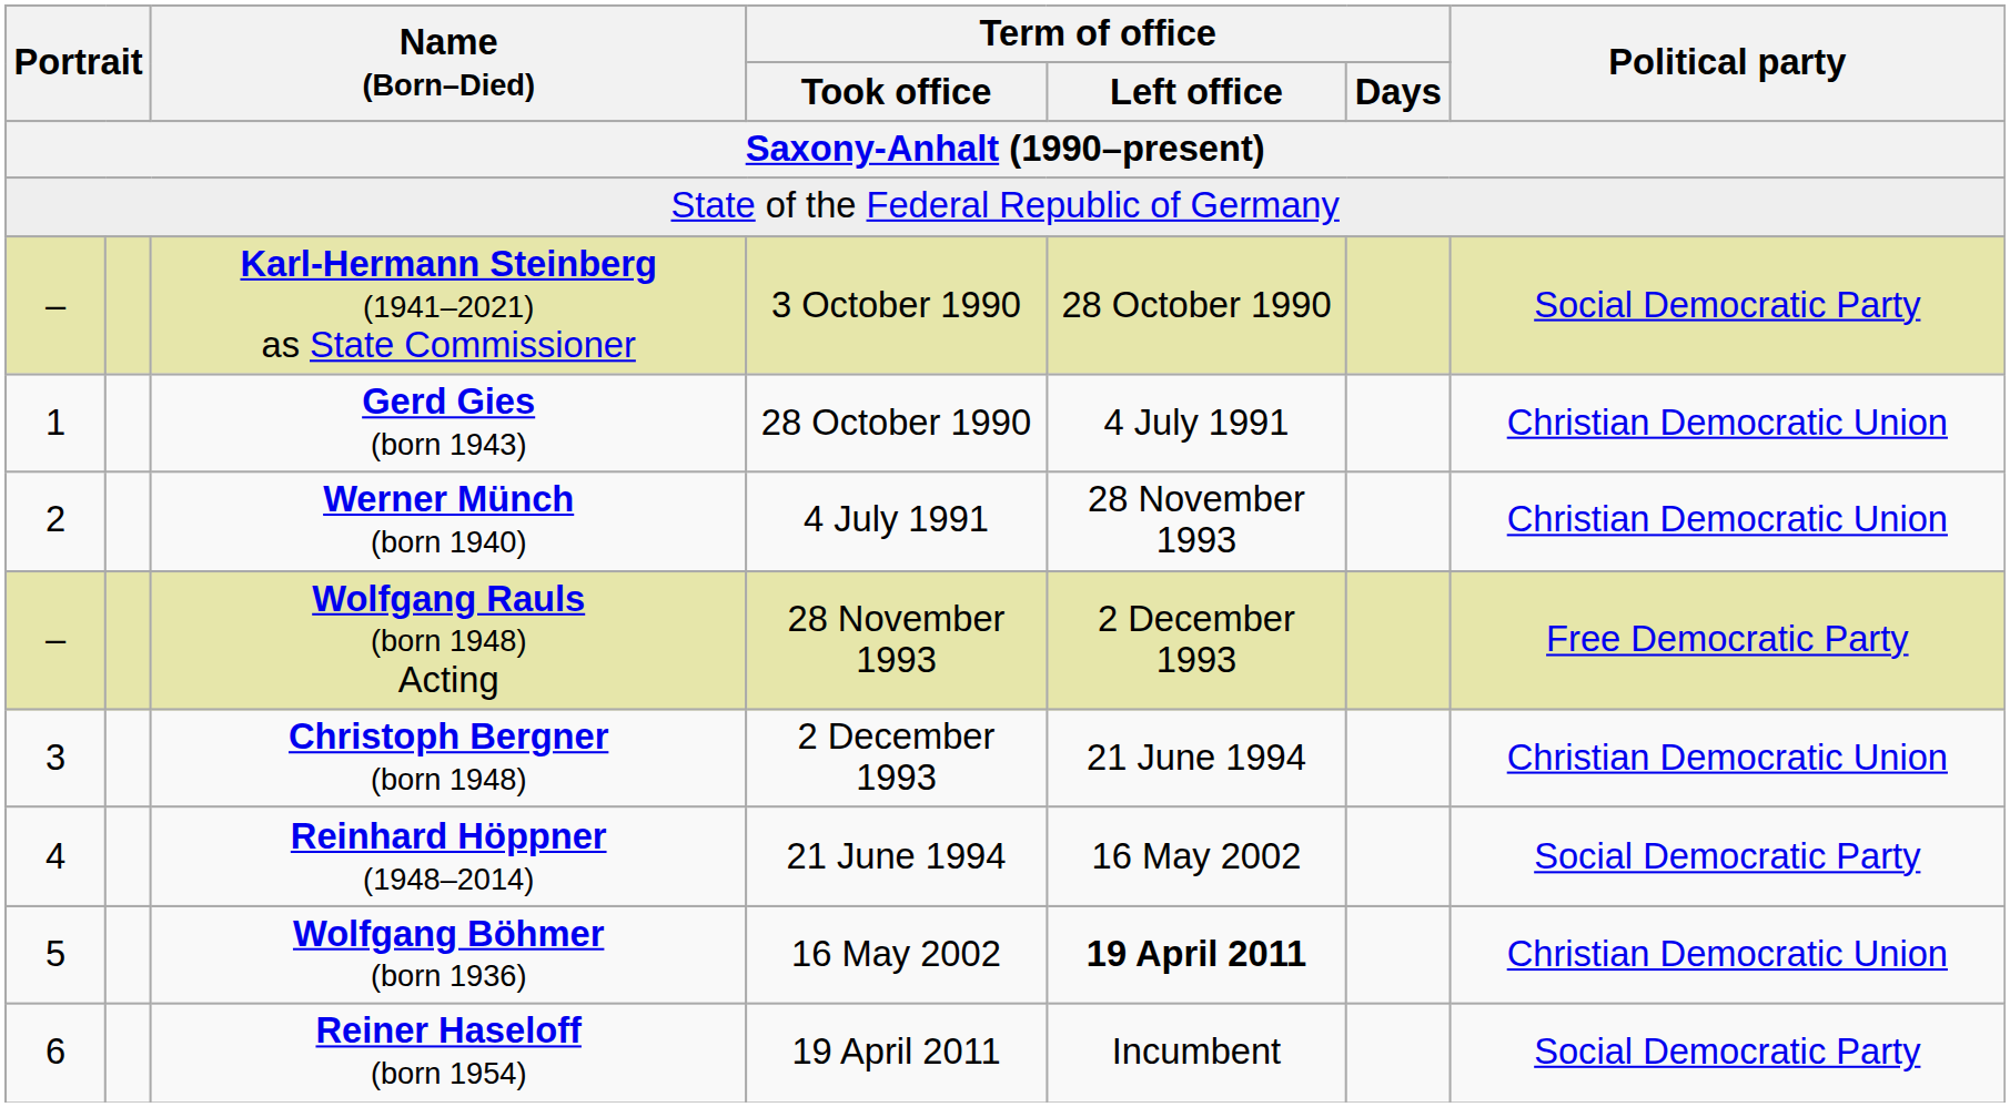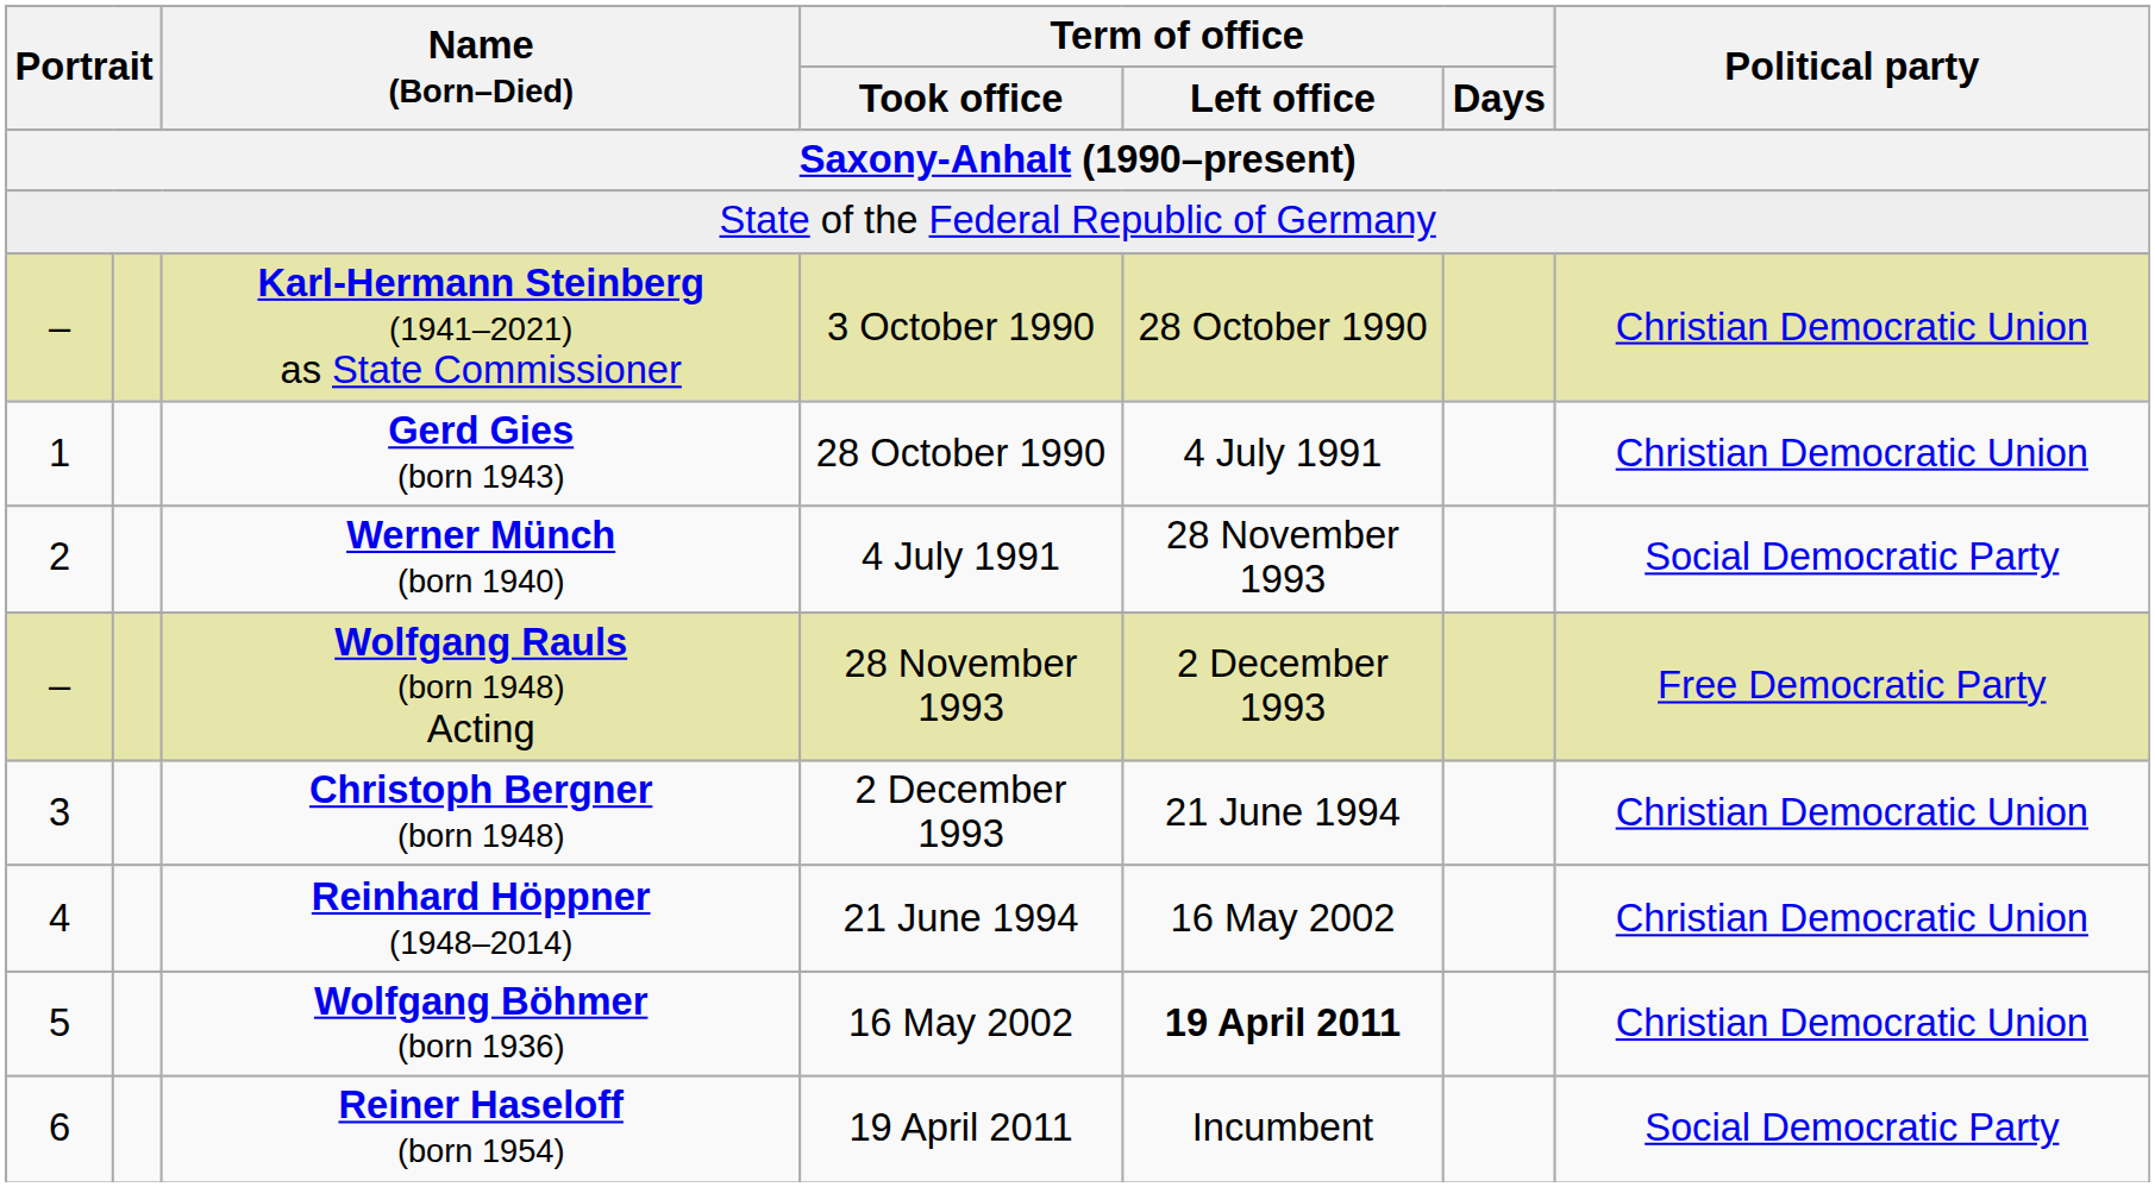Karl-Hermann Steinberg (1941–2021) as State Commissioner | Political party / Saxony-Anhalt (1990–present): Social Democratic Party -> Christian Democratic Union
Werner Münch (born 1940) | Political party / Saxony-Anhalt (1990–present): Christian Democratic Union -> Social Democratic Party
Reinhard Höppner (1948–2014) | Political party / Saxony-Anhalt (1990–present): Social Democratic Party -> Christian Democratic Union
